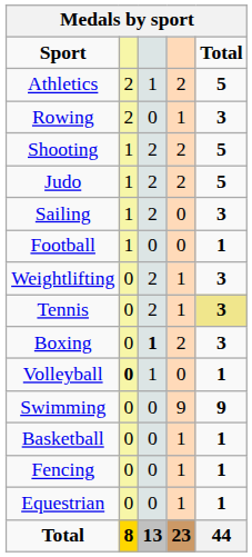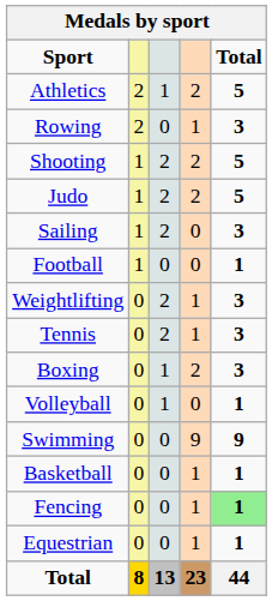Tennis | Total: khaki background -> no background
Boxing | column 3: bold -> normal
Volleyball | column 2: bold -> normal
Fencing | Total: no background -> lightgreen background
